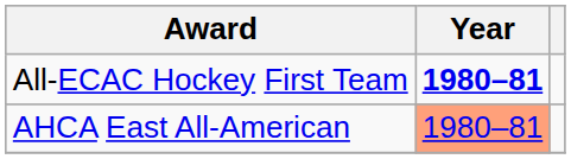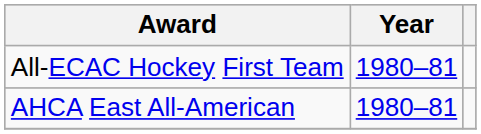row 2 | Year: bold -> normal
row 3 | Year: lightsalmon background -> no background
